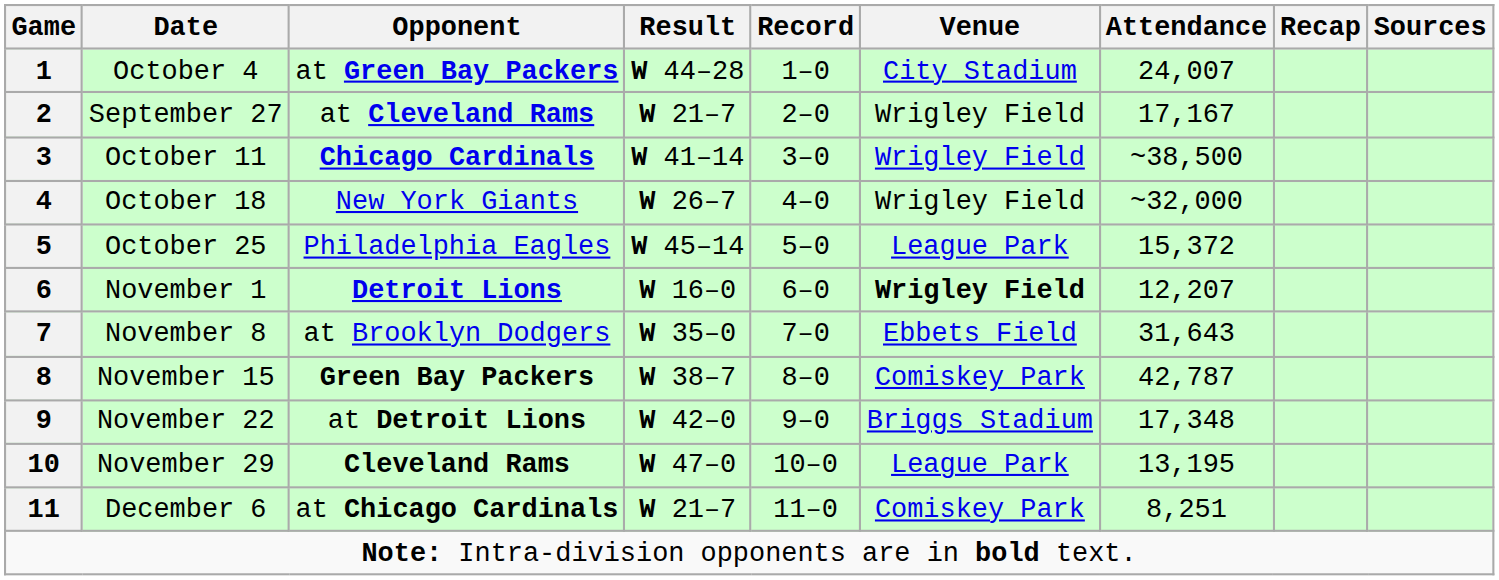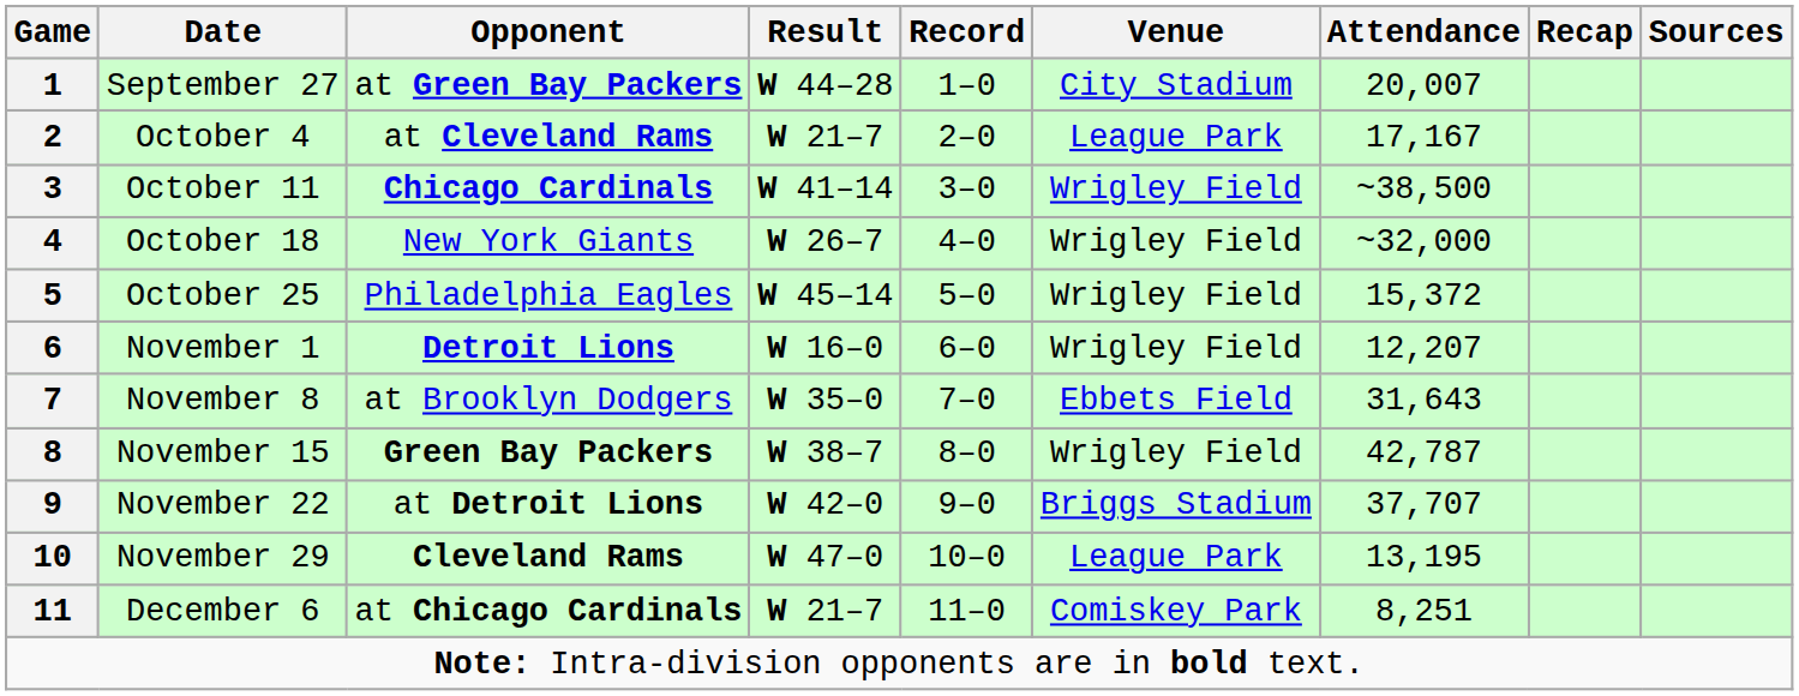1 | Date: October 4 -> September 27
1 | Attendance: 24,007 -> 20,007
2 | Date: September 27 -> October 4
2 | Venue: Wrigley Field -> League Park
5 | Venue: League Park -> Wrigley Field
6 | Venue: bold -> normal
8 | Venue: Comiskey Park -> Wrigley Field
9 | Attendance: 17,348 -> 37,707
